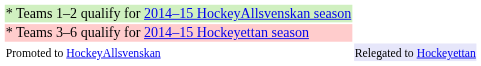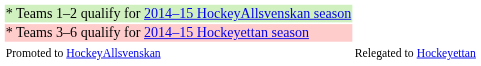Promoted to HockeyAllsvenskan | column 2: lavender background -> no background
